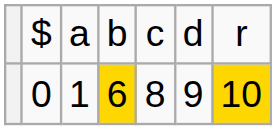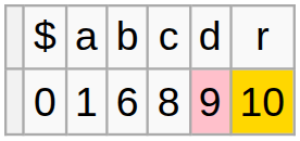row 2 | column 4: gold background -> no background
row 2 | column 6: no background -> pink background
